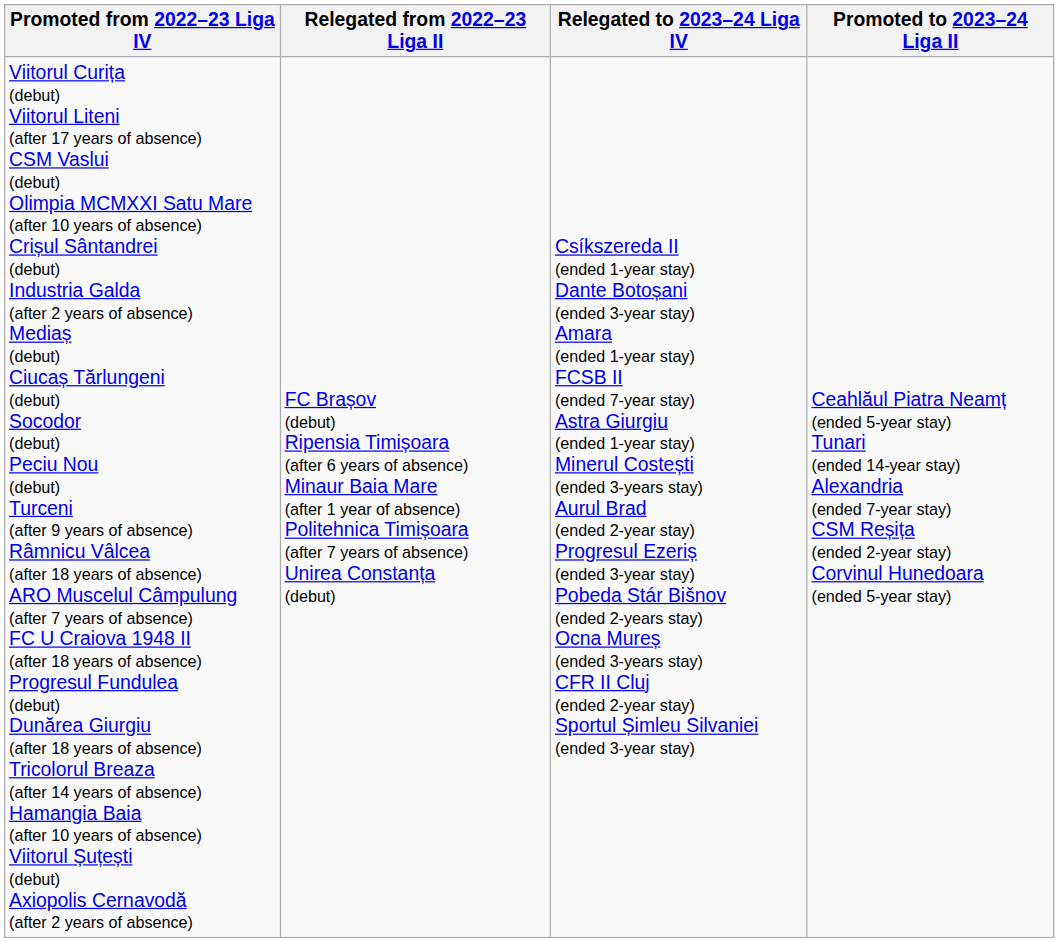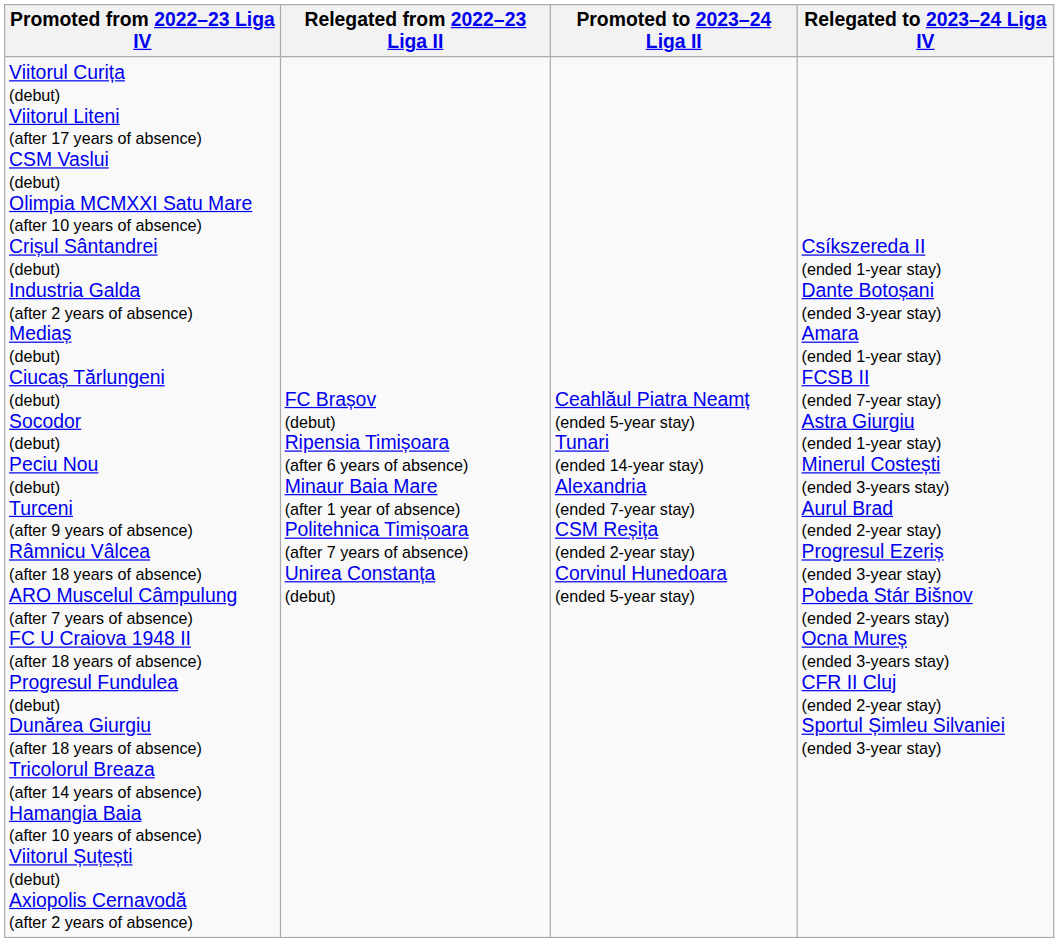columns swapped: Promoted to 2023–24 Liga II <-> Relegated to 2023–24 Liga IV
